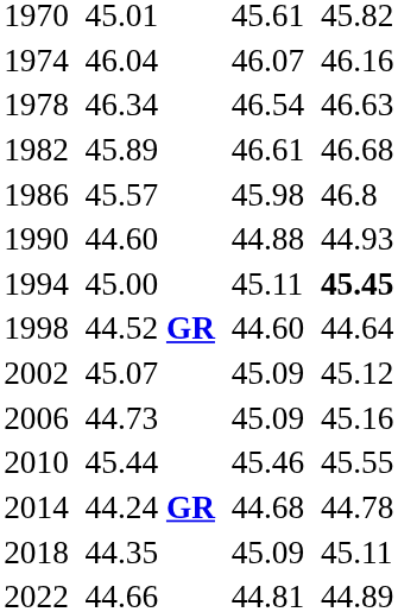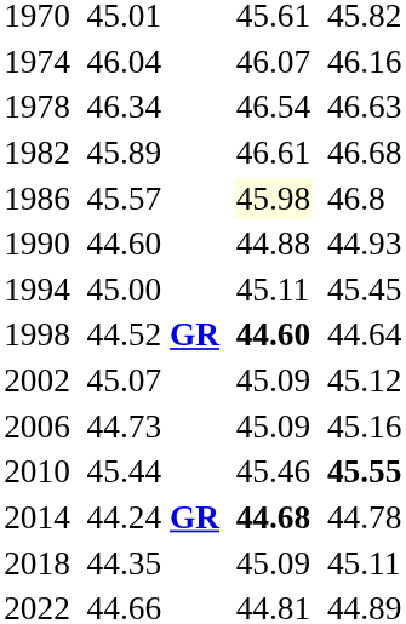1986 | column 3: no background -> lightyellow background
1994 | column 4: bold -> normal
1998 | column 3: normal -> bold
2010 | column 4: normal -> bold
2014 | column 3: normal -> bold
